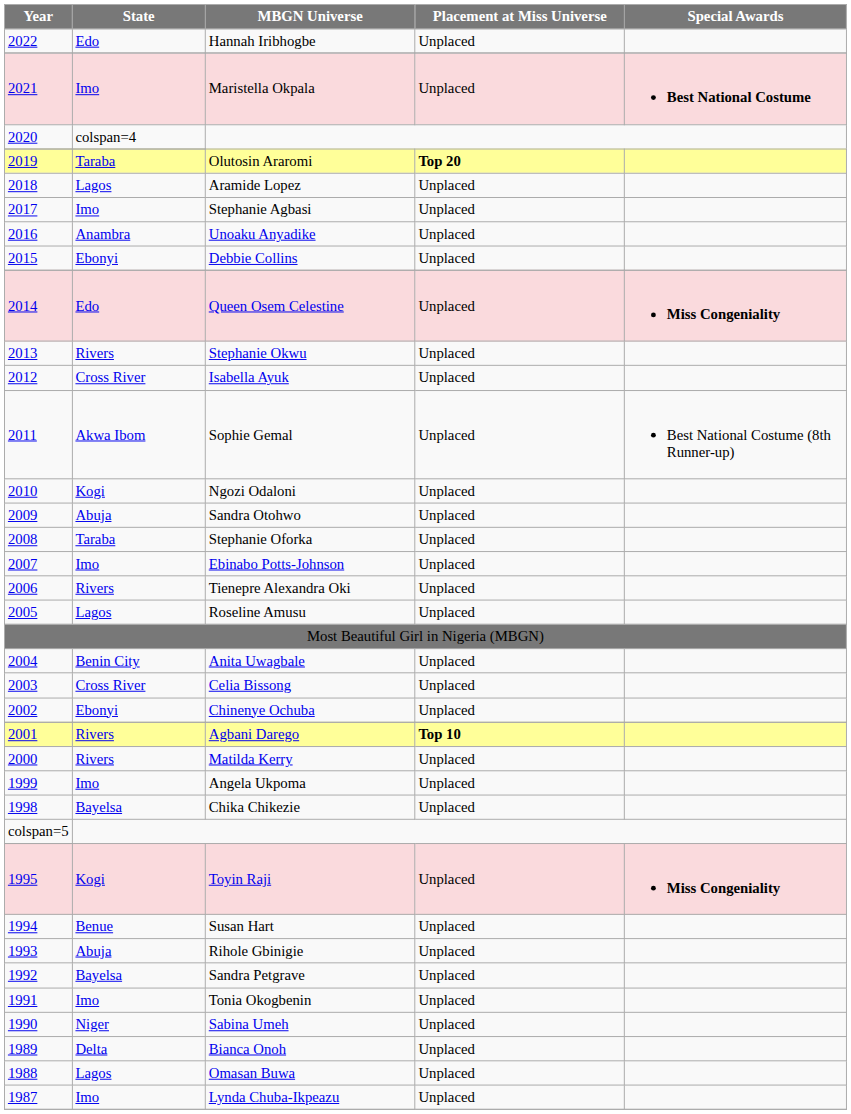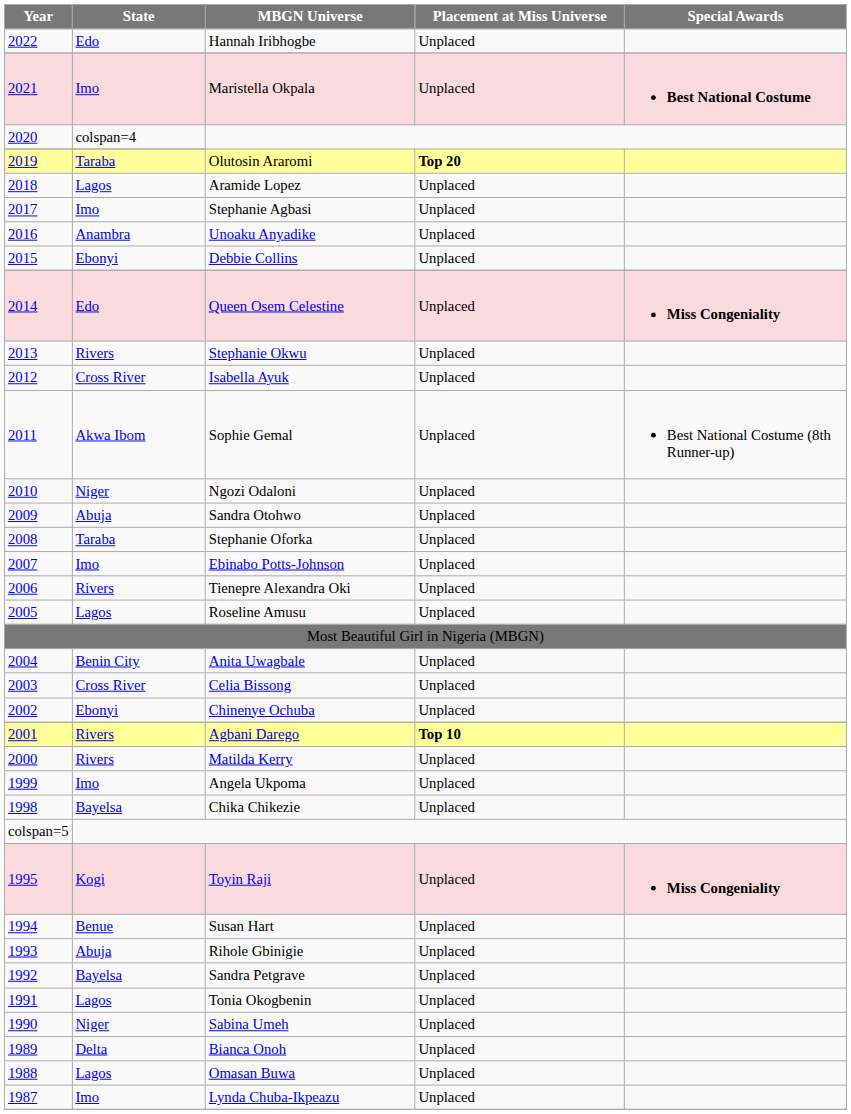Ngozi Odaloni | State: Kogi -> Niger
Tonia Okogbenin | State: Imo -> Lagos
